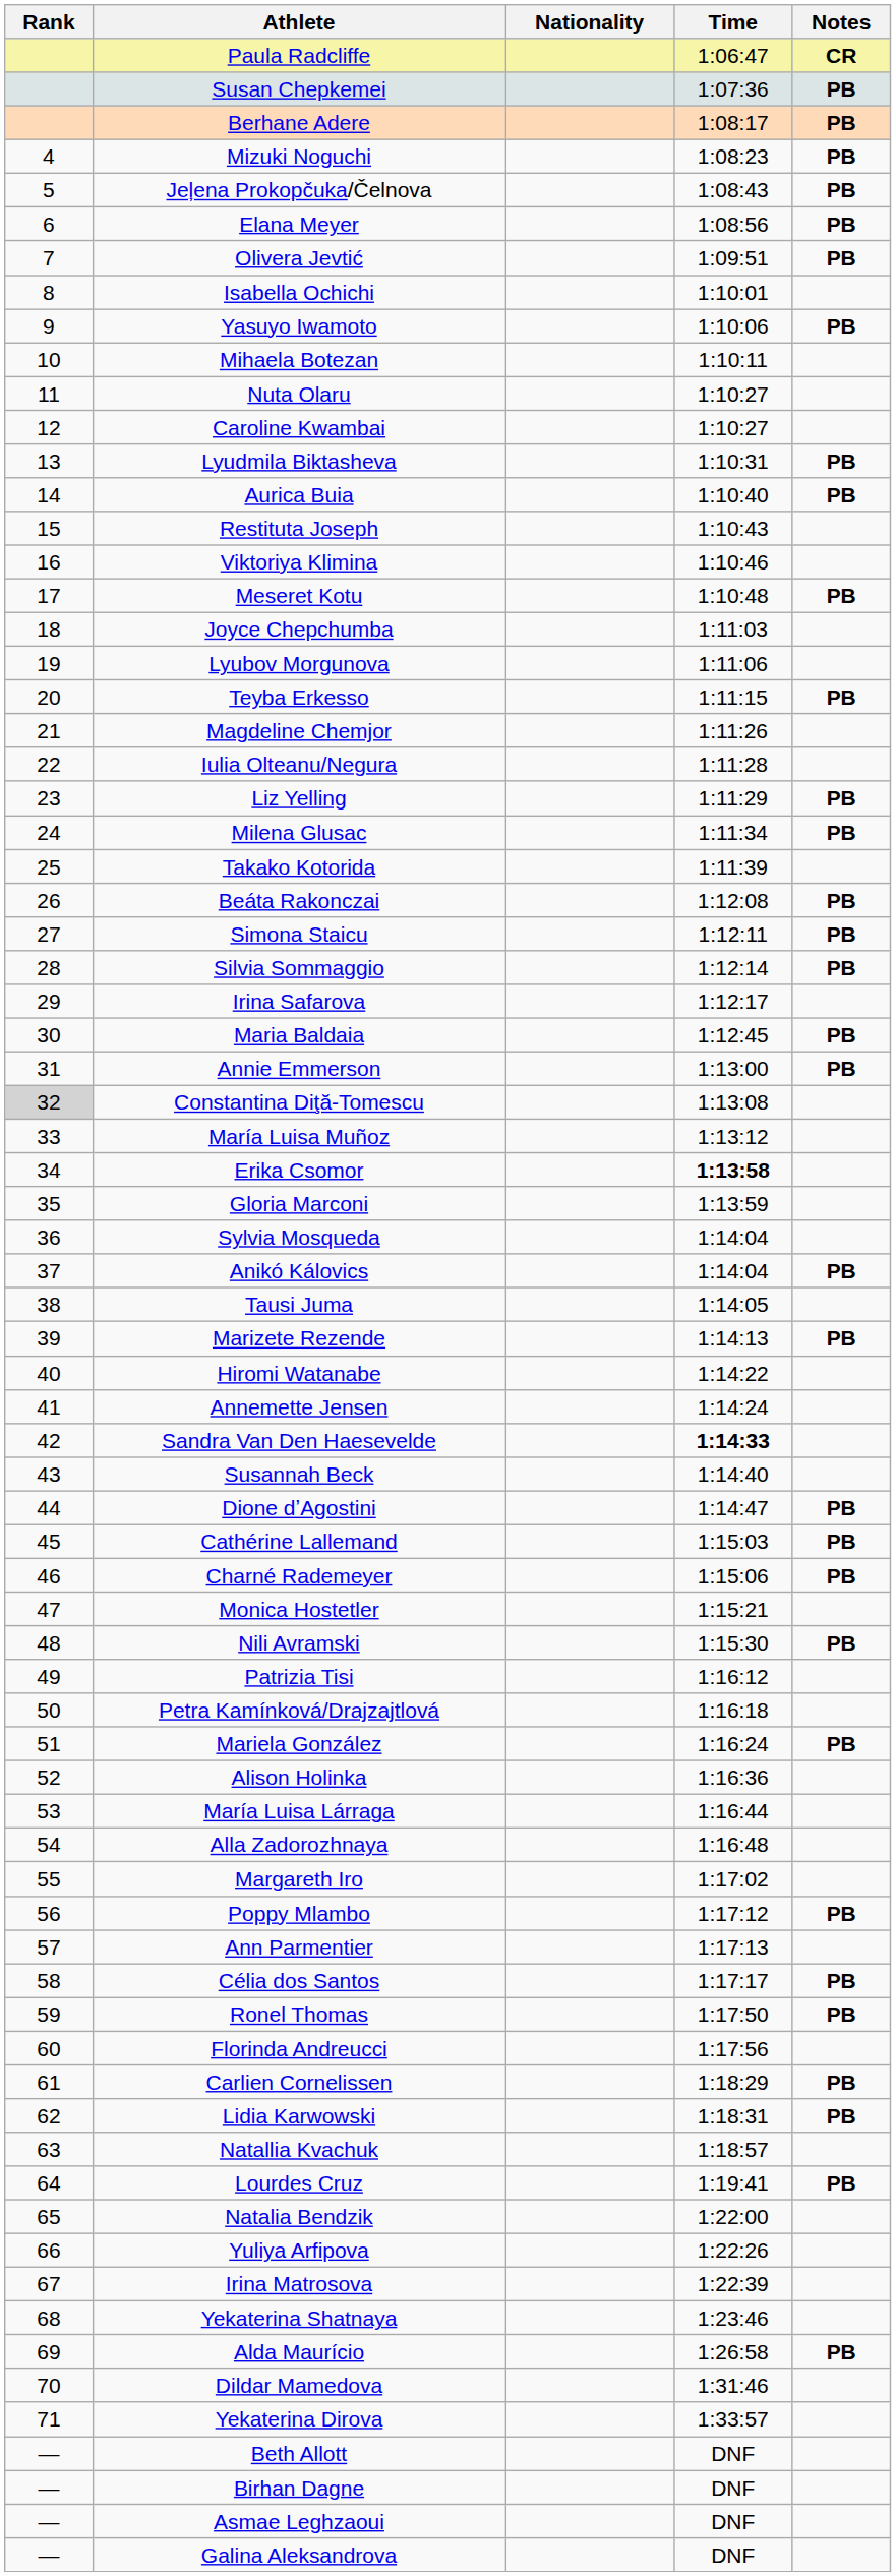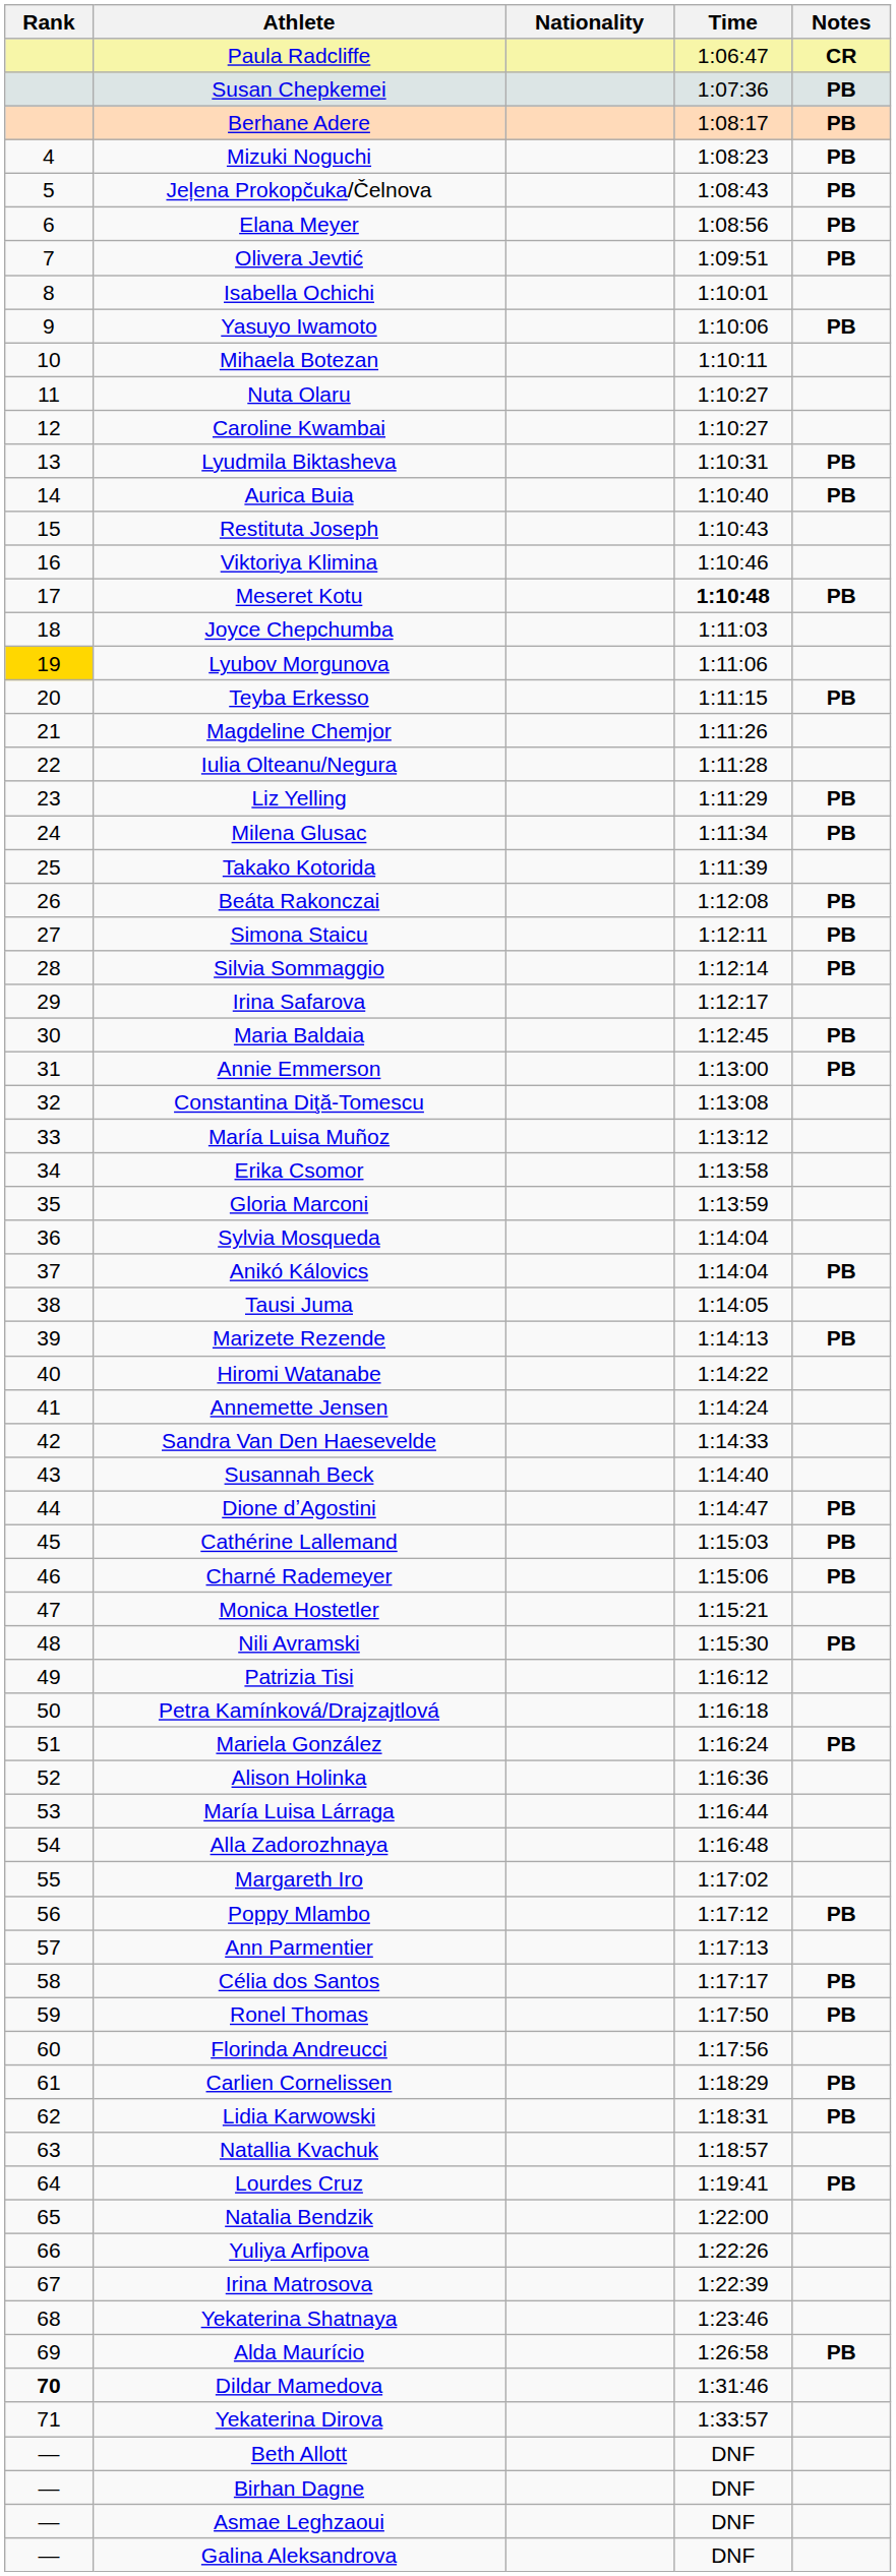Meseret Kotu | Time: normal -> bold
Lyubov Morgunova | Rank: no background -> gold background
Constantina Diţă-Tomescu | Rank: lightgrey background -> no background
Erika Csomor | Time: bold -> normal
Sandra Van Den Haesevelde | Time: bold -> normal
Dildar Mamedova | Rank: normal -> bold
